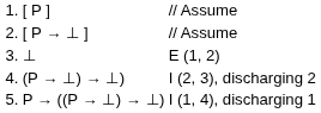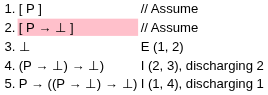2. / // Assume | column 2: no background -> pink background
